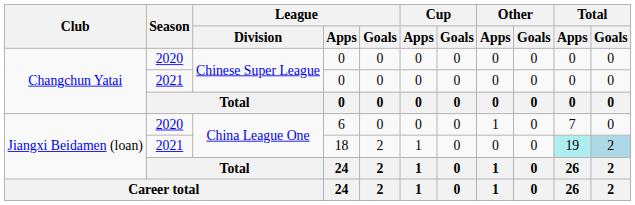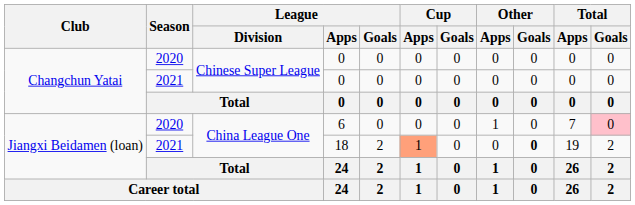6 | Total / Goals: no background -> pink background
18 | Cup / Apps: no background -> lightsalmon background
18 | Other / Goals: normal -> bold
18 | Total / Apps: paleturquoise background -> no background
18 | Total / Goals: lightblue background -> no background
